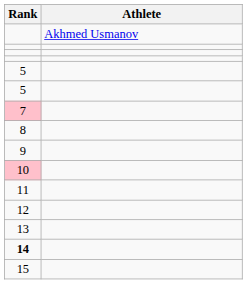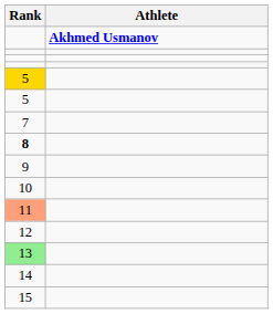row 2 | Athlete: normal -> bold
row 6 | Rank: no background -> gold background
row 8 | Rank: pink background -> no background
row 9 | Rank: normal -> bold
row 11 | Rank: pink background -> no background
row 12 | Rank: no background -> lightsalmon background
row 14 | Rank: no background -> lightgreen background
row 15 | Rank: bold -> normal
